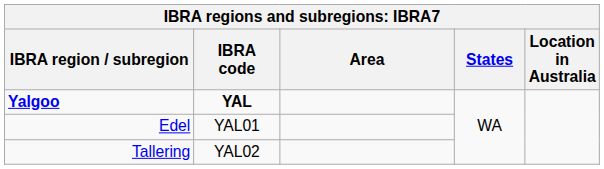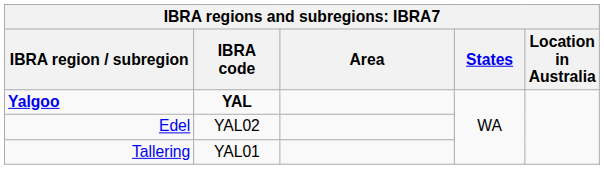Edel | IBRA code: YAL01 -> YAL02
Tallering | IBRA code: YAL02 -> YAL01
